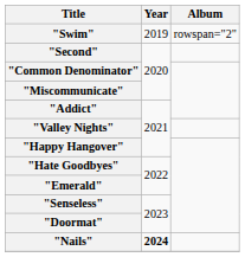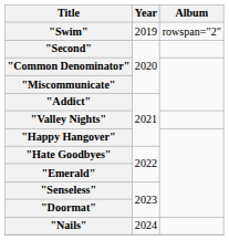"Nails" | Year: bold -> normal
